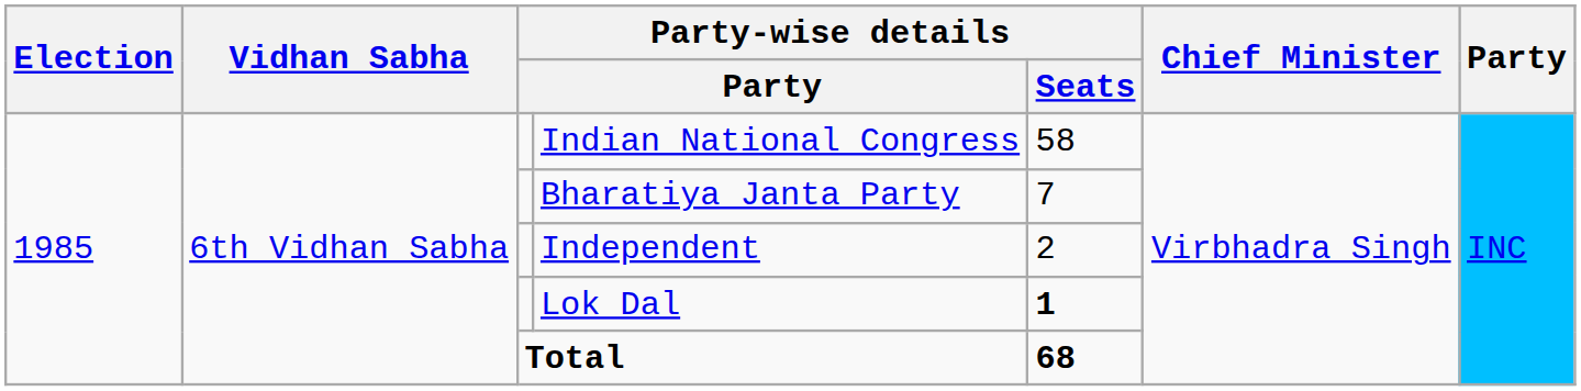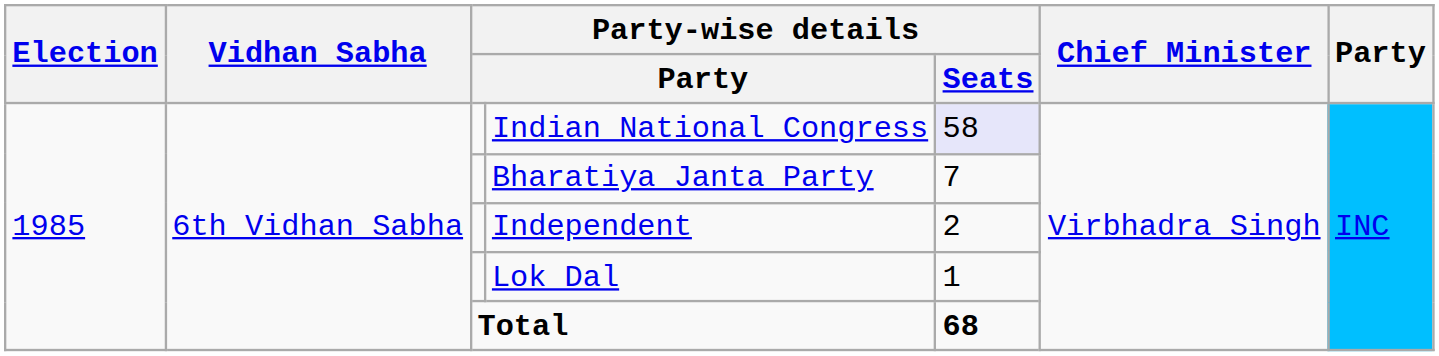Indian National Congress | Party-wise details / Seats: no background -> lavender background
Lok Dal | Party-wise details / Seats: bold -> normal
